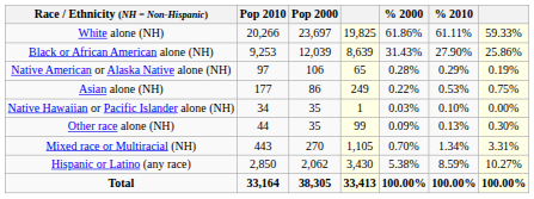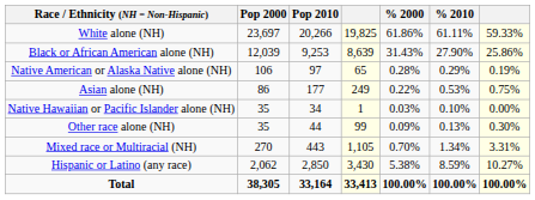columns swapped: Pop 2000 <-> Pop 2010
